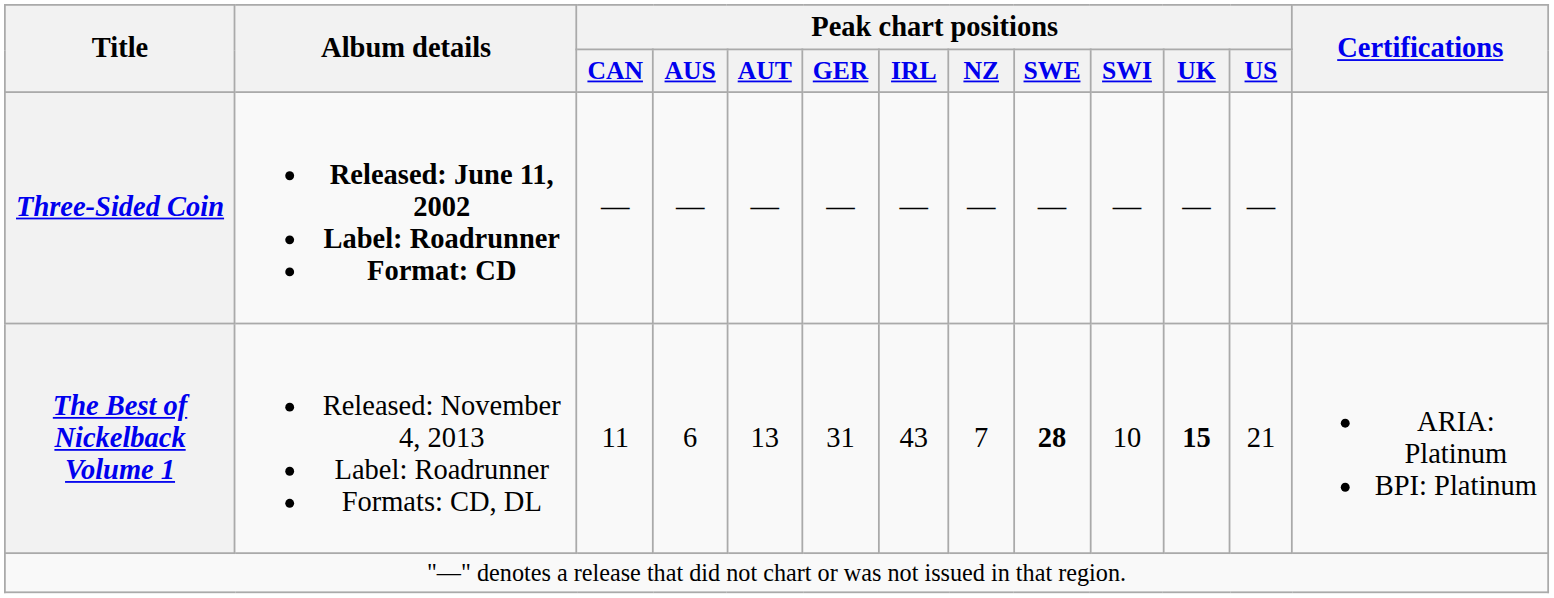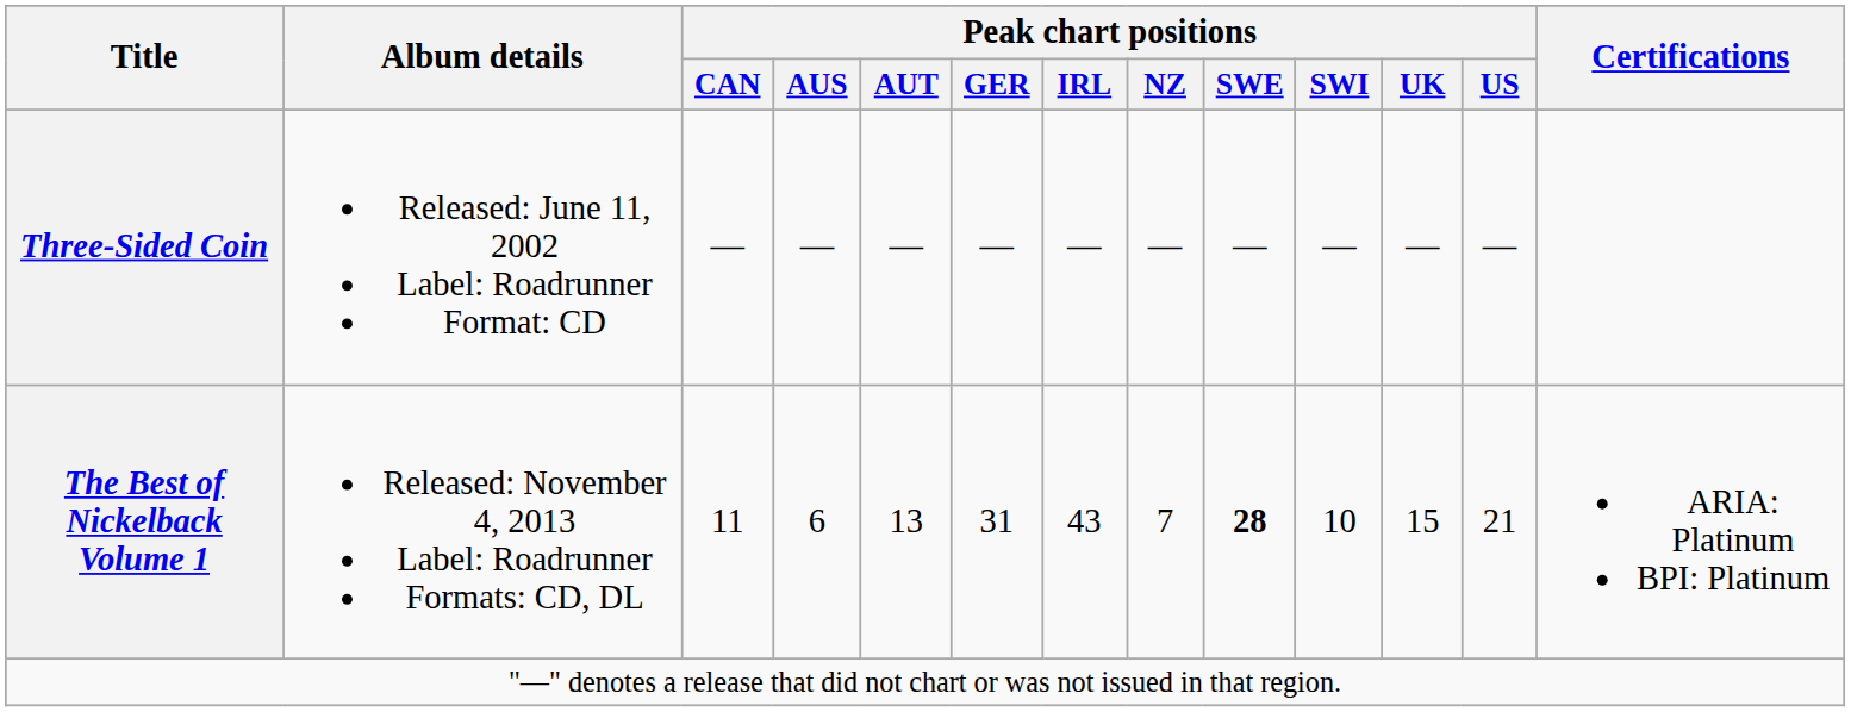Three-Sided Coin | Album details: bold -> normal
The Best of Nickelback Volume 1 | Peak chart positions / UK: bold -> normal
